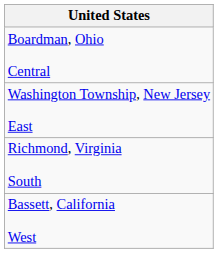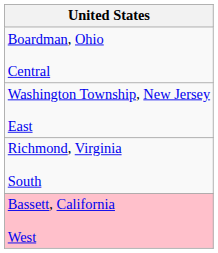row 5 | column 1: no background -> pink background
